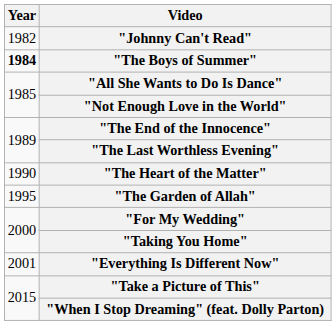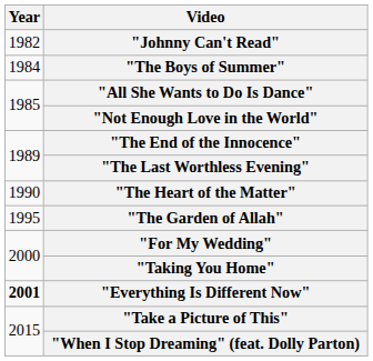"The Boys of Summer" | Year: bold -> normal
"Everything Is Different Now" | Year: normal -> bold
